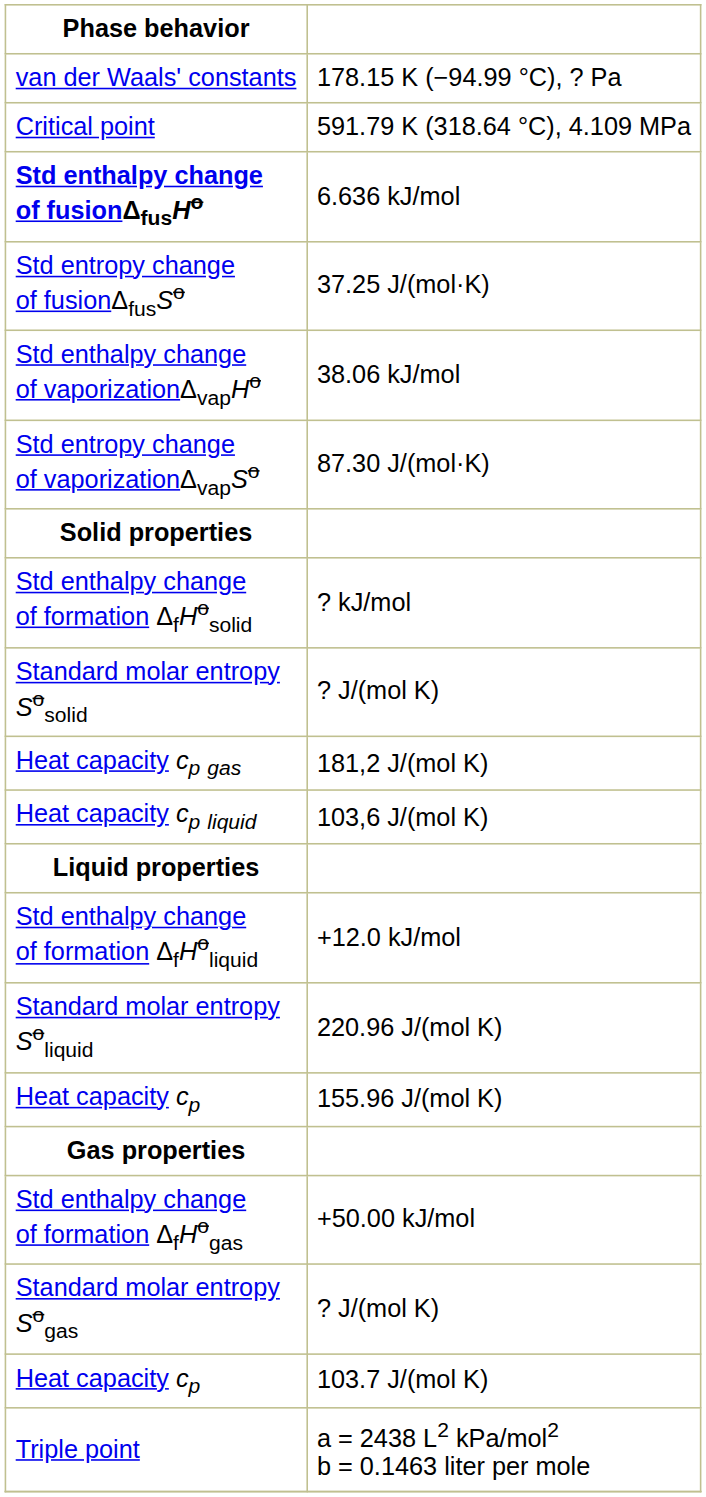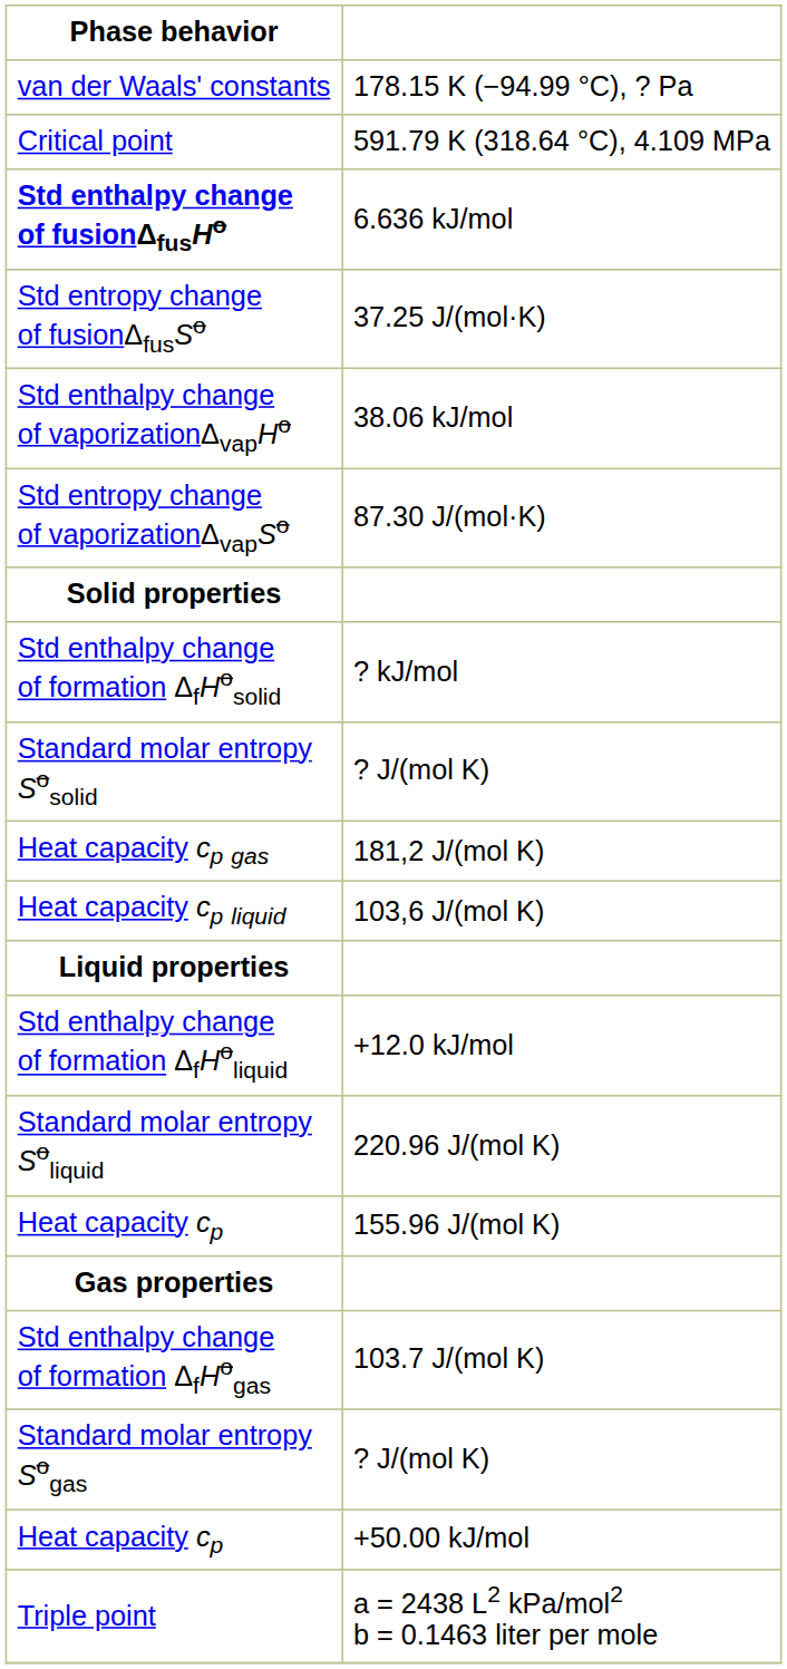row 18 | column 2: +50.00 kJ/mol -> 103.7 J/(mol K)
row 20 | column 2: 103.7 J/(mol K) -> +50.00 kJ/mol
